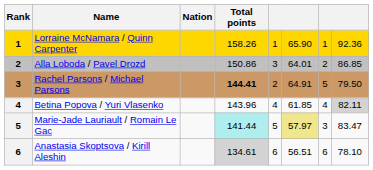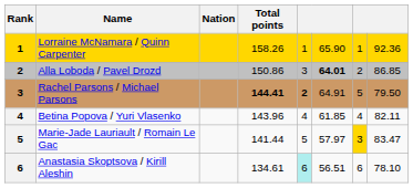Alla Loboda / Pavel Drozd | column 6: normal -> bold
Rachel Parsons / Michael Parsons | column 5: normal -> bold
Betina Popova / Yuri Vlasenko | column 8: lightgrey background -> no background
Marie-Jade Lauriault / Romain Le Gac | Total points: paleturquoise background -> no background
Marie-Jade Lauriault / Romain Le Gac | column 6: khaki background -> no background
Marie-Jade Lauriault / Romain Le Gac | column 7: no background -> gold background
Anastasia Skoptsova / Kirill Aleshin | Total points: lightgrey background -> no background
Anastasia Skoptsova / Kirill Aleshin | column 5: no background -> paleturquoise background
